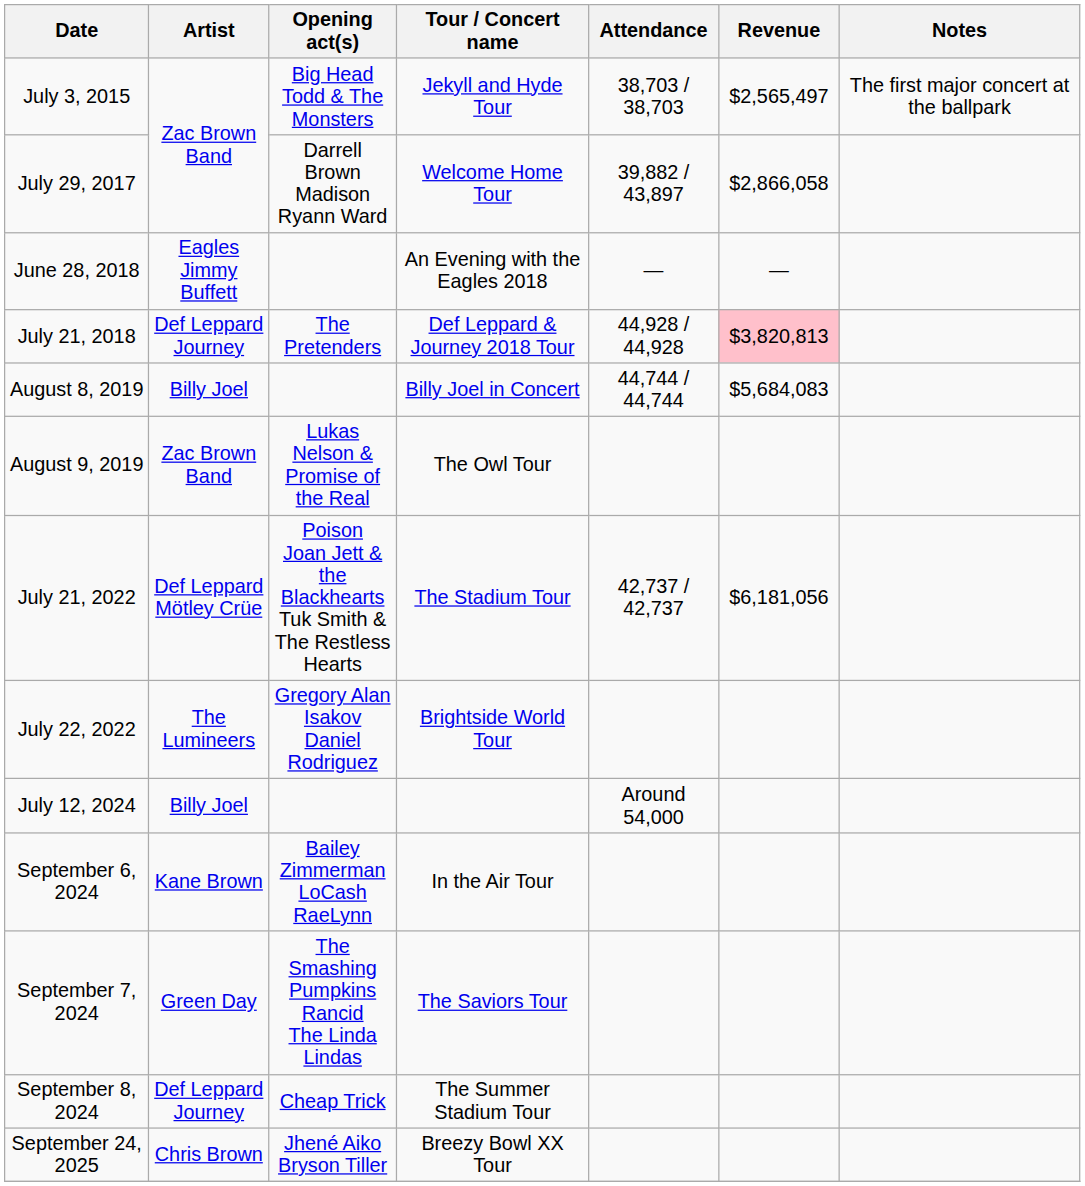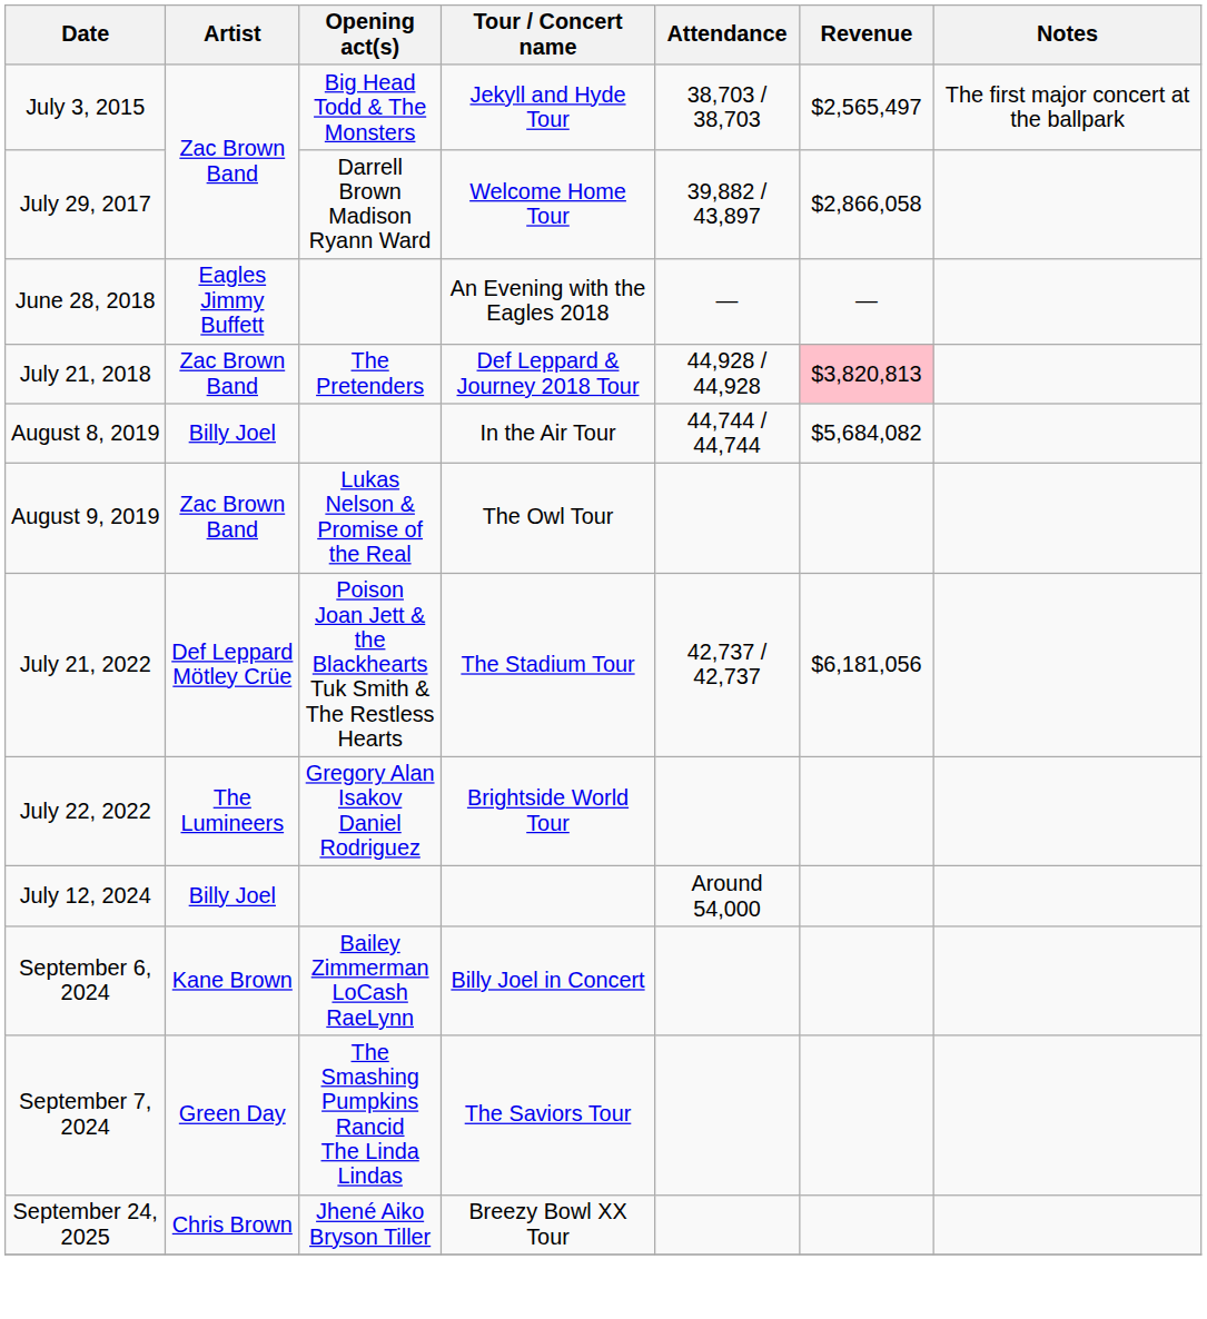July 21, 2018 | Artist: Def Leppard Journey -> Zac Brown Band
August 8, 2019 | Tour / Concert name: Billy Joel in Concert -> In the Air Tour
August 8, 2019 | Revenue: $5,684,083 -> $5,684,082
September 6, 2024 | Tour / Concert name: In the Air Tour -> Billy Joel in Concert
- row: September 8, 2024 | Def Leppard Journey | Cheap Trick | The Summer Stadium Tour
